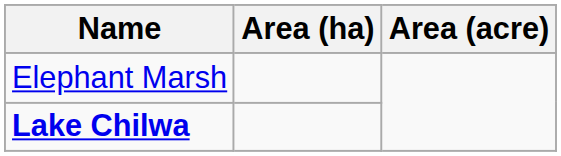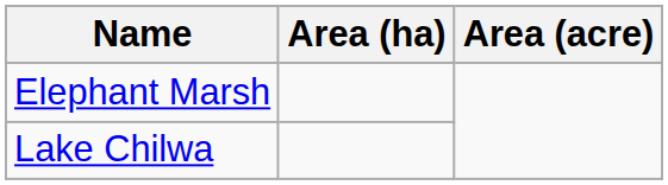Lake Chilwa | Name: bold -> normal
